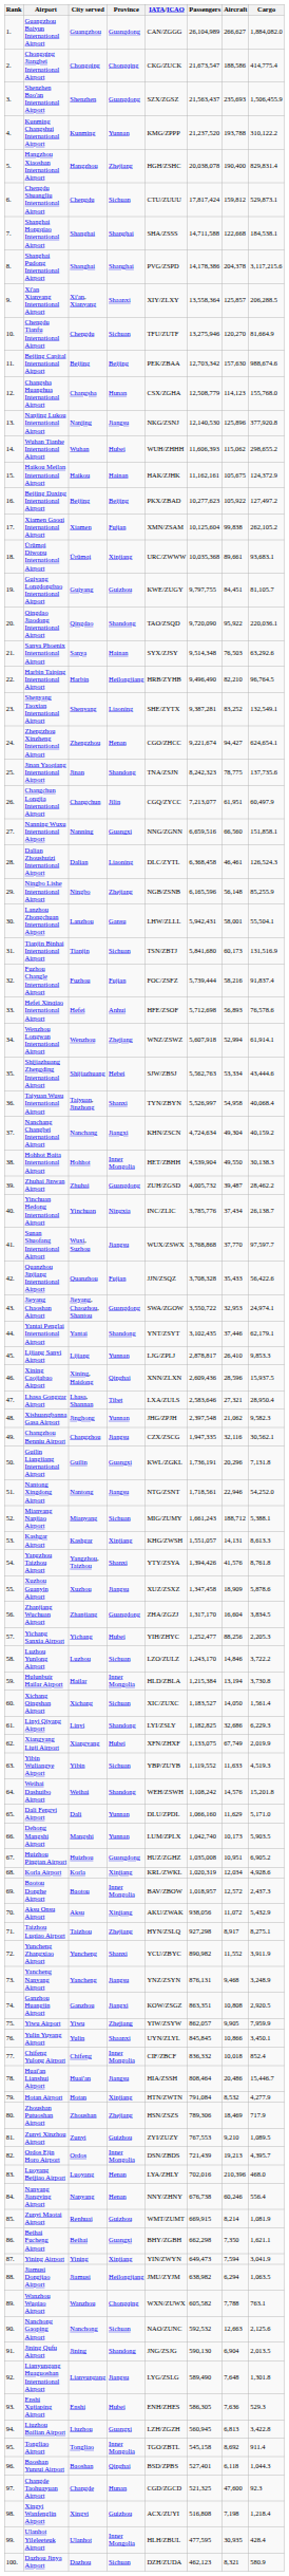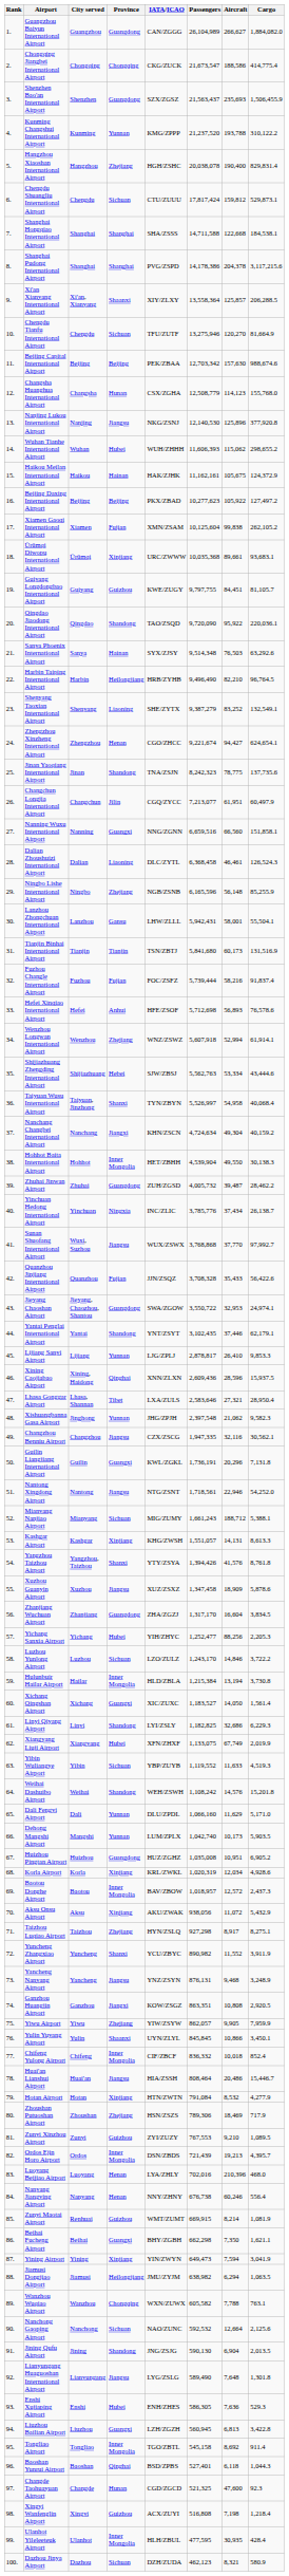Shenyang Taoxian International Airport | Passengers: 9,387,281 -> 9,387,279
Tianjin Binhai International Airport | Province: Sichuan -> Tianjin
Sunan Shuofang International Airport | Cargo: 97,597.7 -> 97,992.7
Xichang Qingshan Airport | Province: Sichuan -> Guangxi
Nanchong Gaoping Airport | Aircraft: 12,663 -> 12,664
